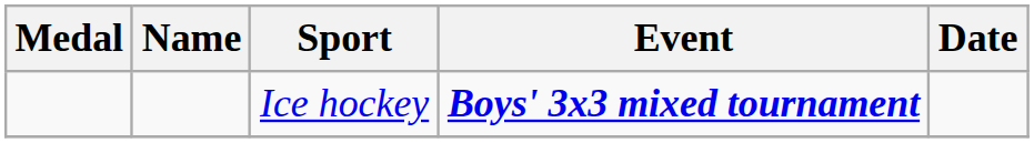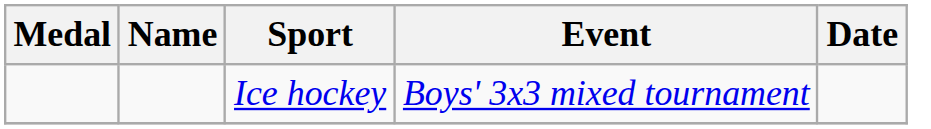Ice hockey | Event: bold -> normal
